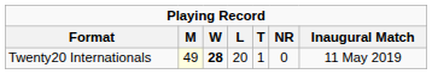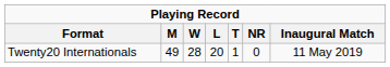Twenty20 Internationals | M: lightyellow background -> no background
Twenty20 Internationals | W: bold -> normal
